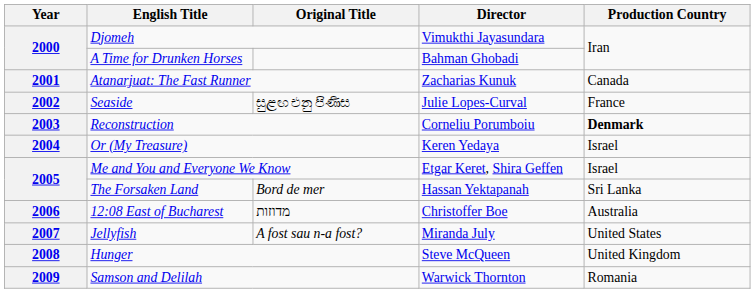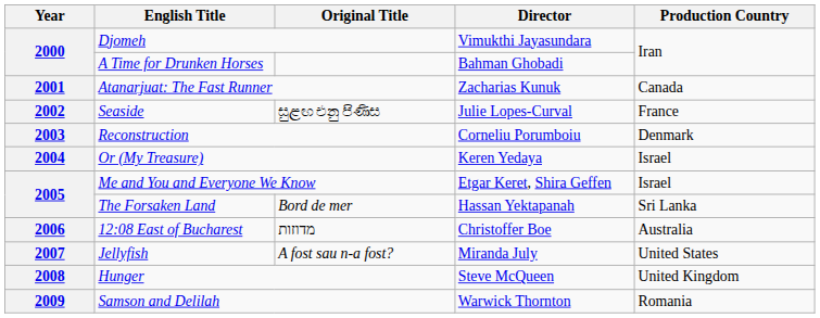Reconstruction | Production Country: bold -> normal
